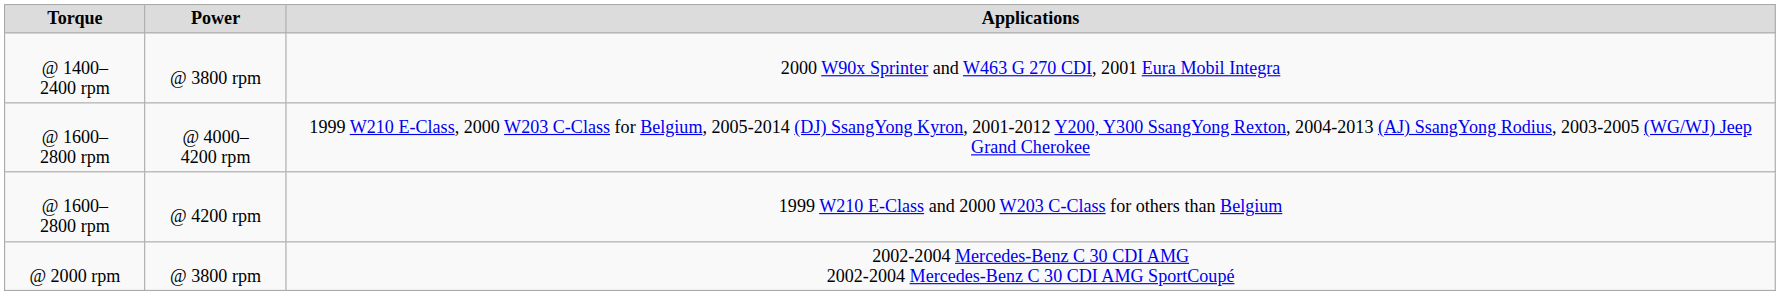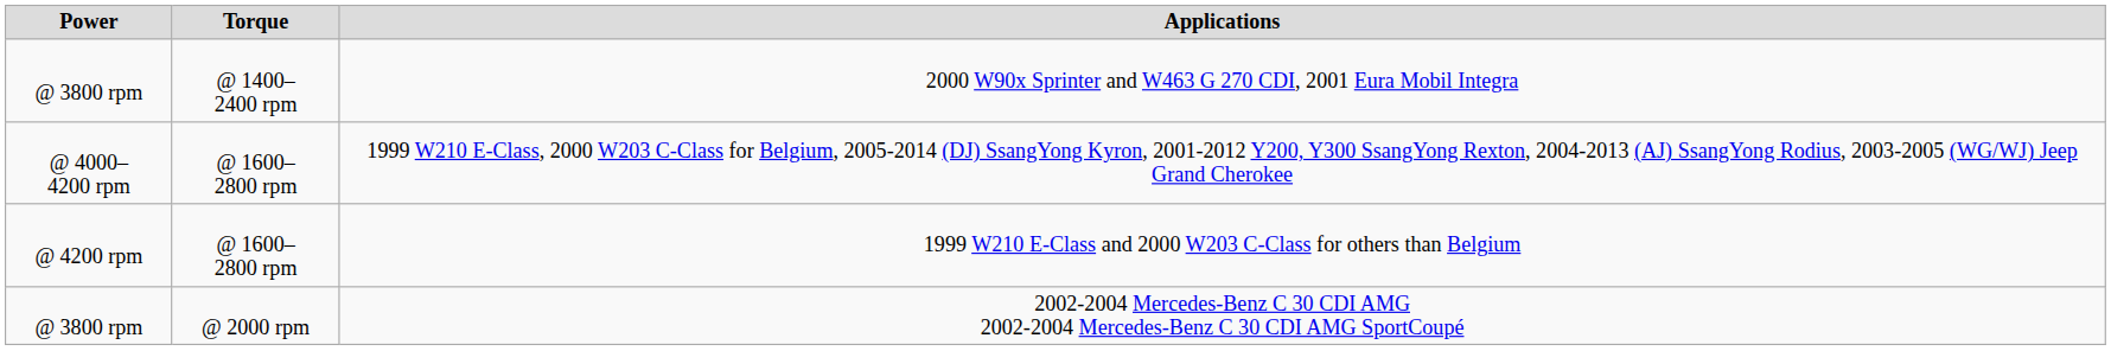columns swapped: Power <-> Torque
